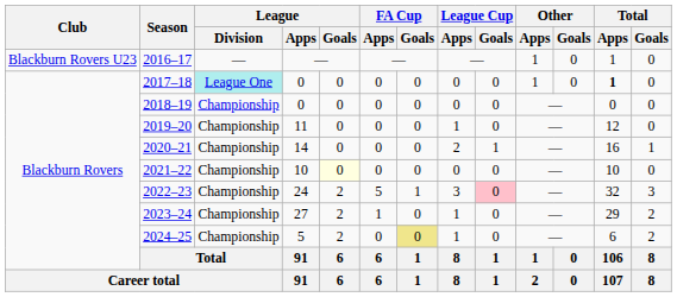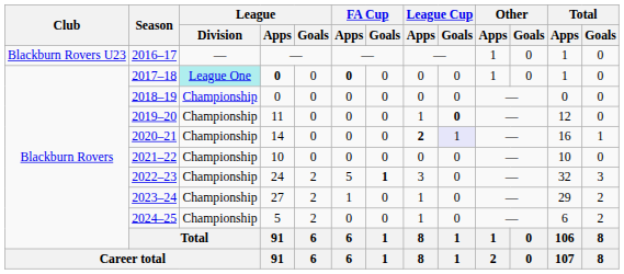2017–18 | League / Apps: normal -> bold
2017–18 | FA Cup / Apps: normal -> bold
2017–18 | Total / Apps: bold -> normal
2019–20 | League Cup / Goals: normal -> bold
2020–21 | League Cup / Apps: normal -> bold
2020–21 | League Cup / Goals: no background -> lavender background
2021–22 | League / Goals: lightyellow background -> no background
2022–23 | FA Cup / Goals: normal -> bold
2022–23 | League Cup / Goals: pink background -> no background
2024–25 | FA Cup / Goals: khaki background -> no background
